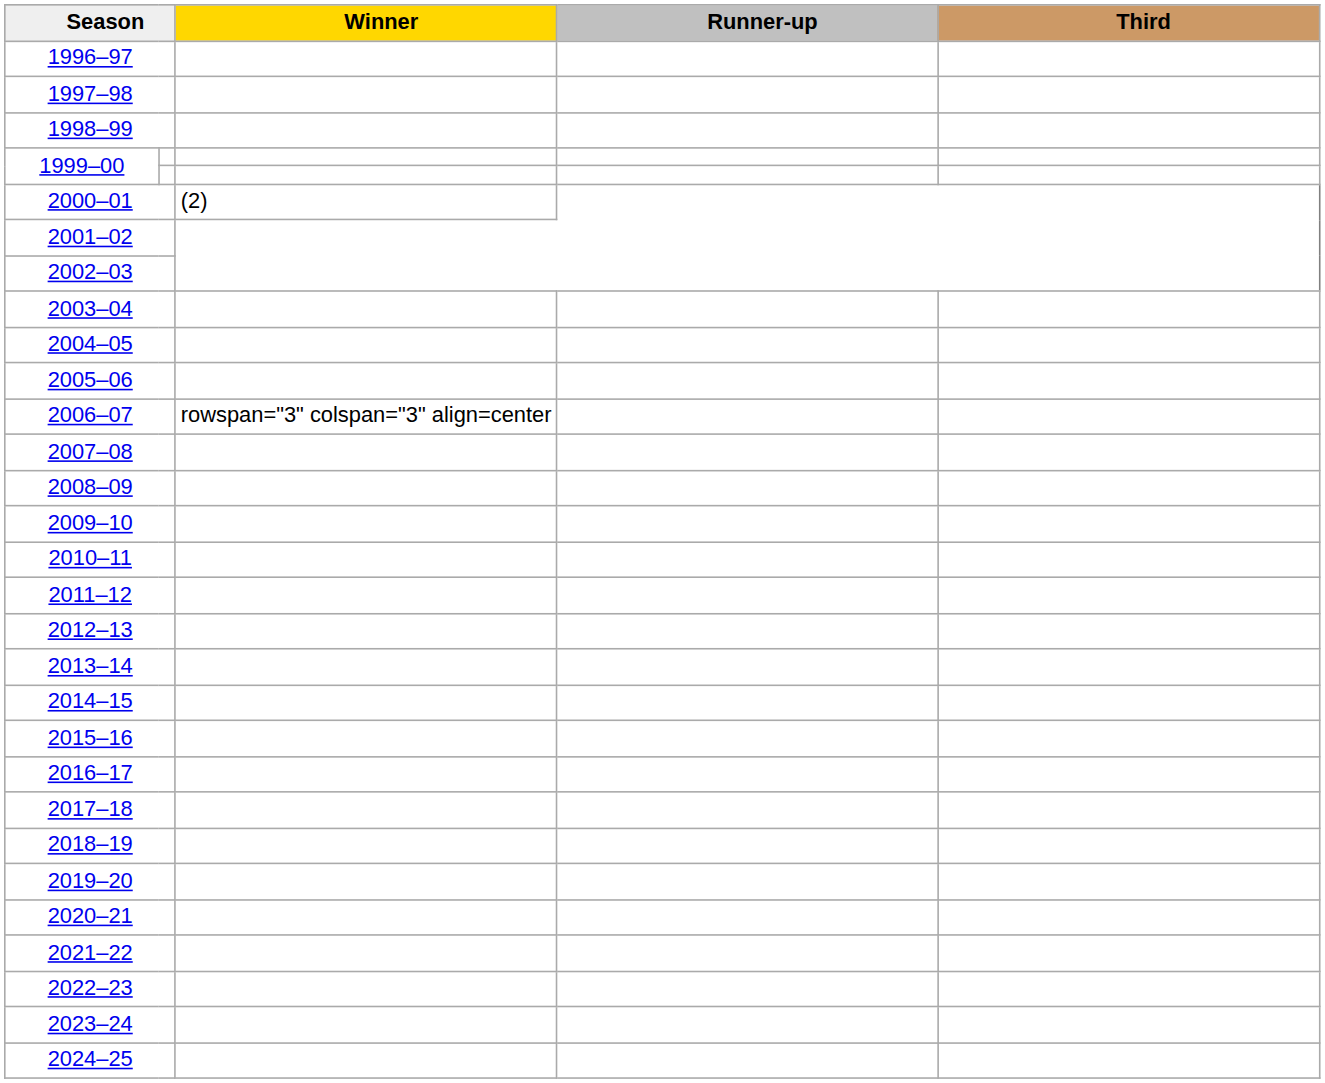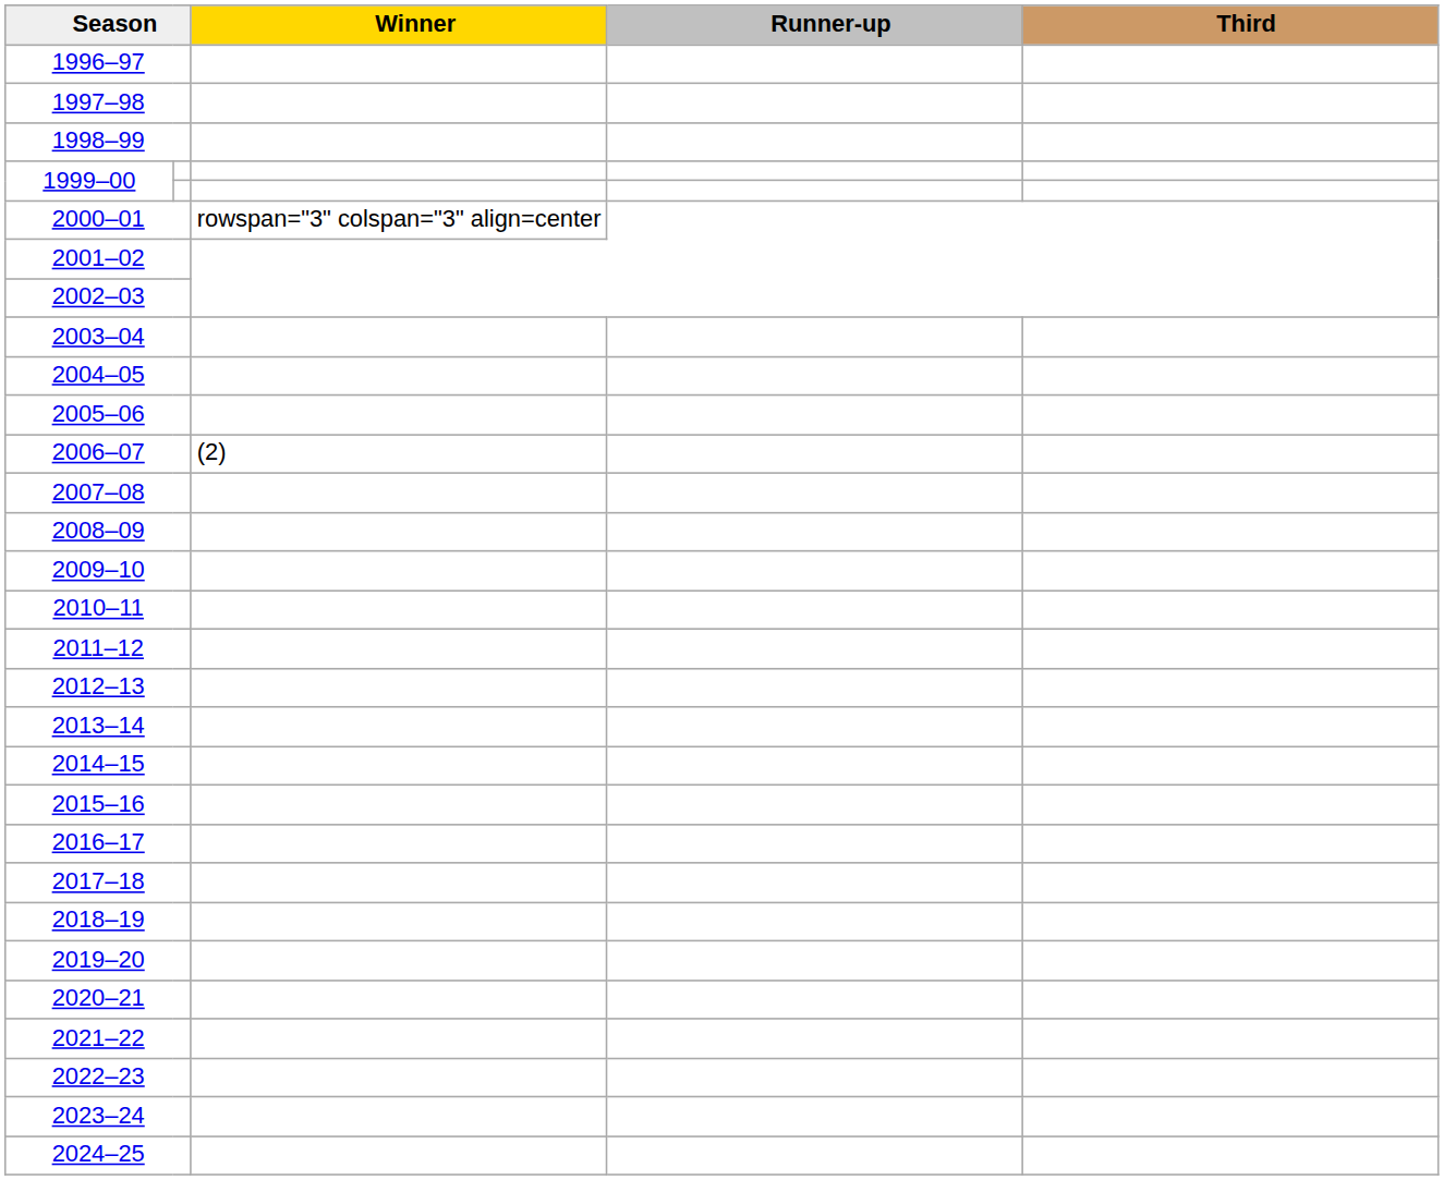2000–01 | Winner: (2) -> rowspan="3" colspan="3" align=center
2006–07 | Winner: rowspan="3" colspan="3" align=center -> (2)
